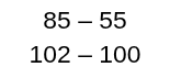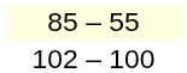85 – 55 | column 1: no background -> lightyellow background
